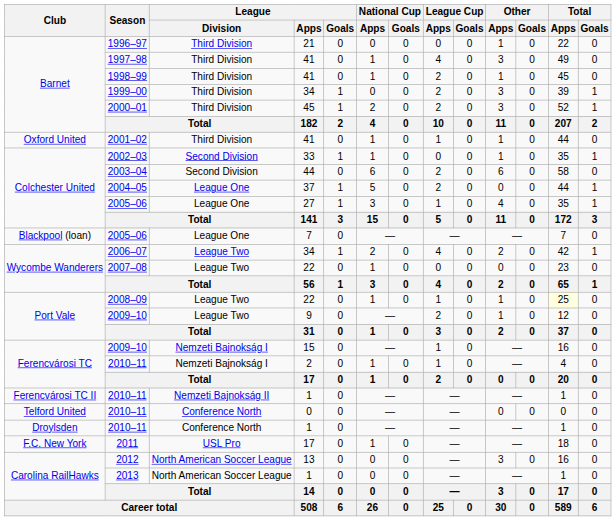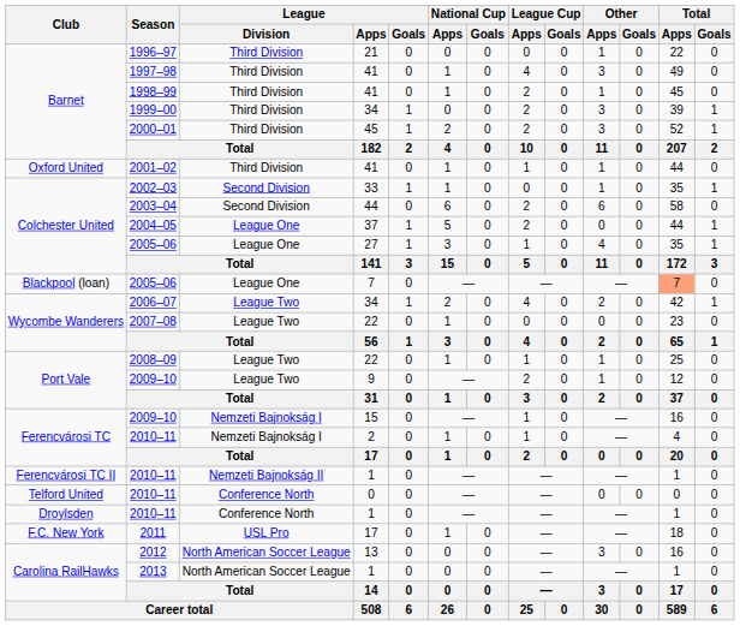Blackpool (loan) / 2005–06 | Total / Apps: no background -> lightsalmon background
2008–09 | Total / Apps: lightyellow background -> no background
